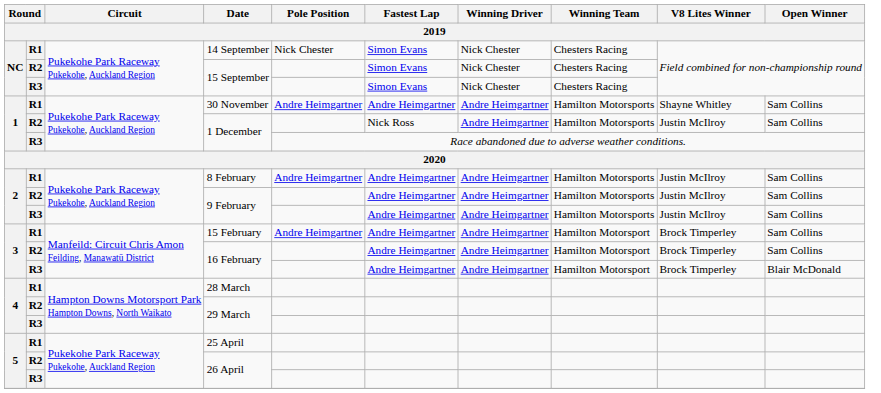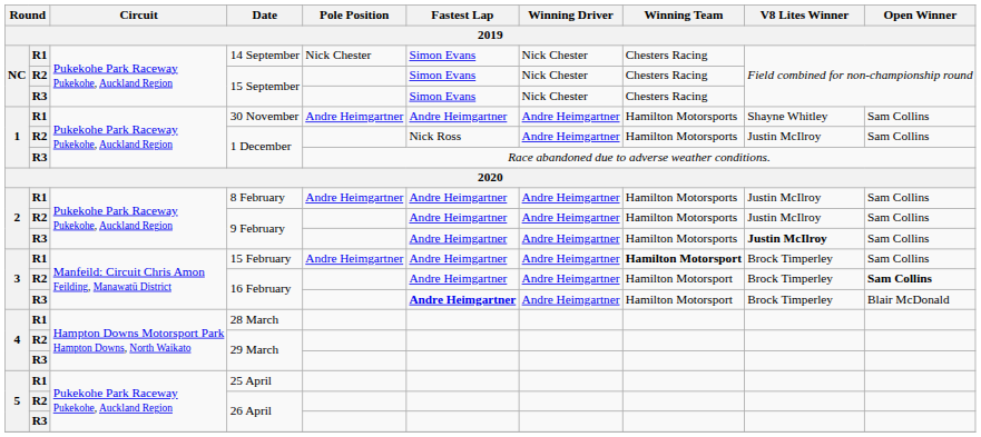R3 / 9 February | V8 Lites Winner: normal -> bold
15 February | Winning Team: normal -> bold
R2 / 16 February | Open Winner: normal -> bold
R3 / 16 February | Fastest Lap: normal -> bold
